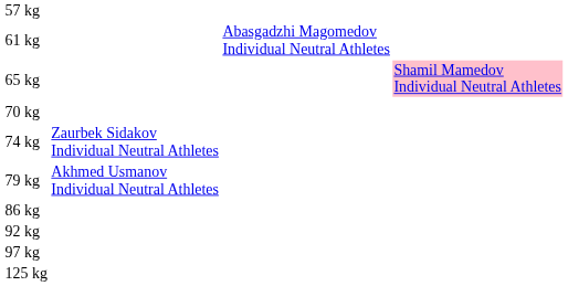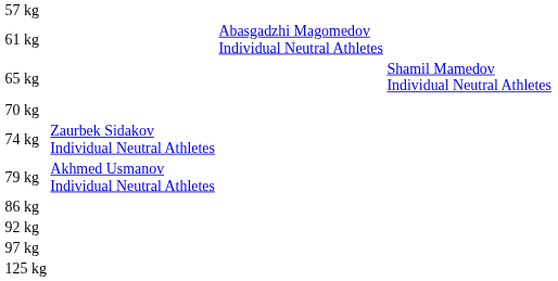65 kg / Shamil Mamedov Individual Neutral Athletes | column 4: pink background -> no background
